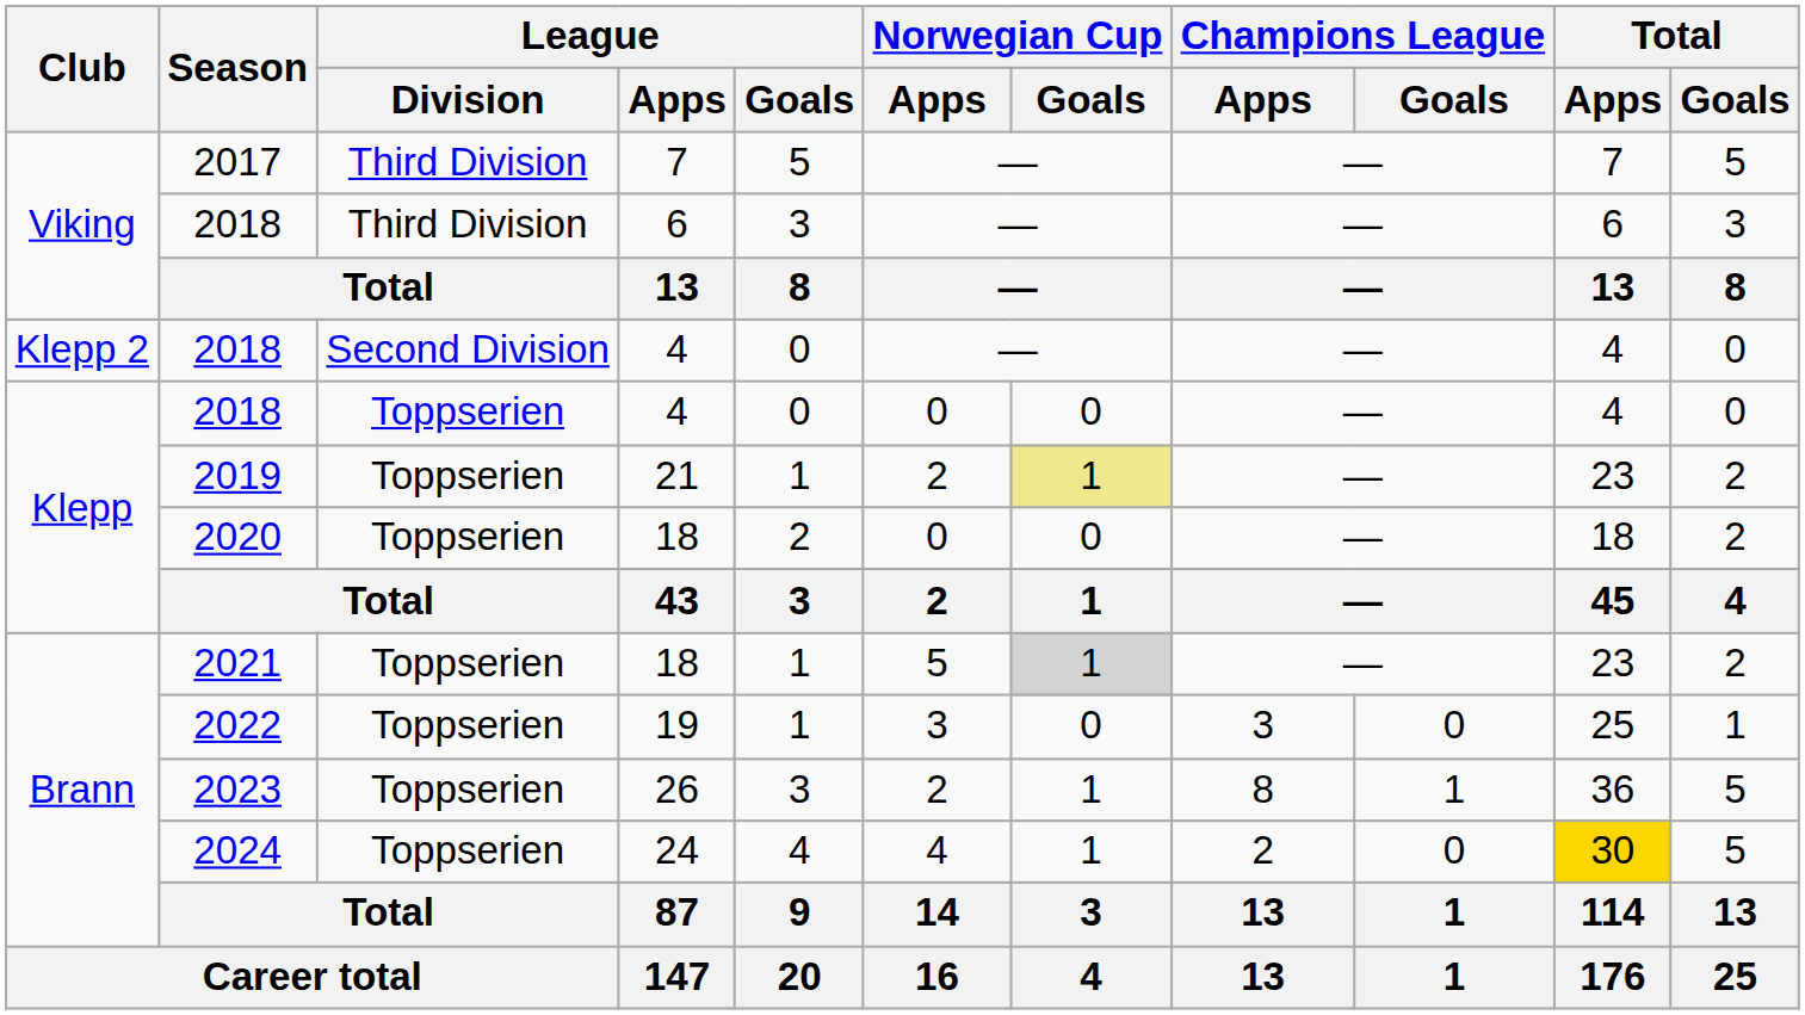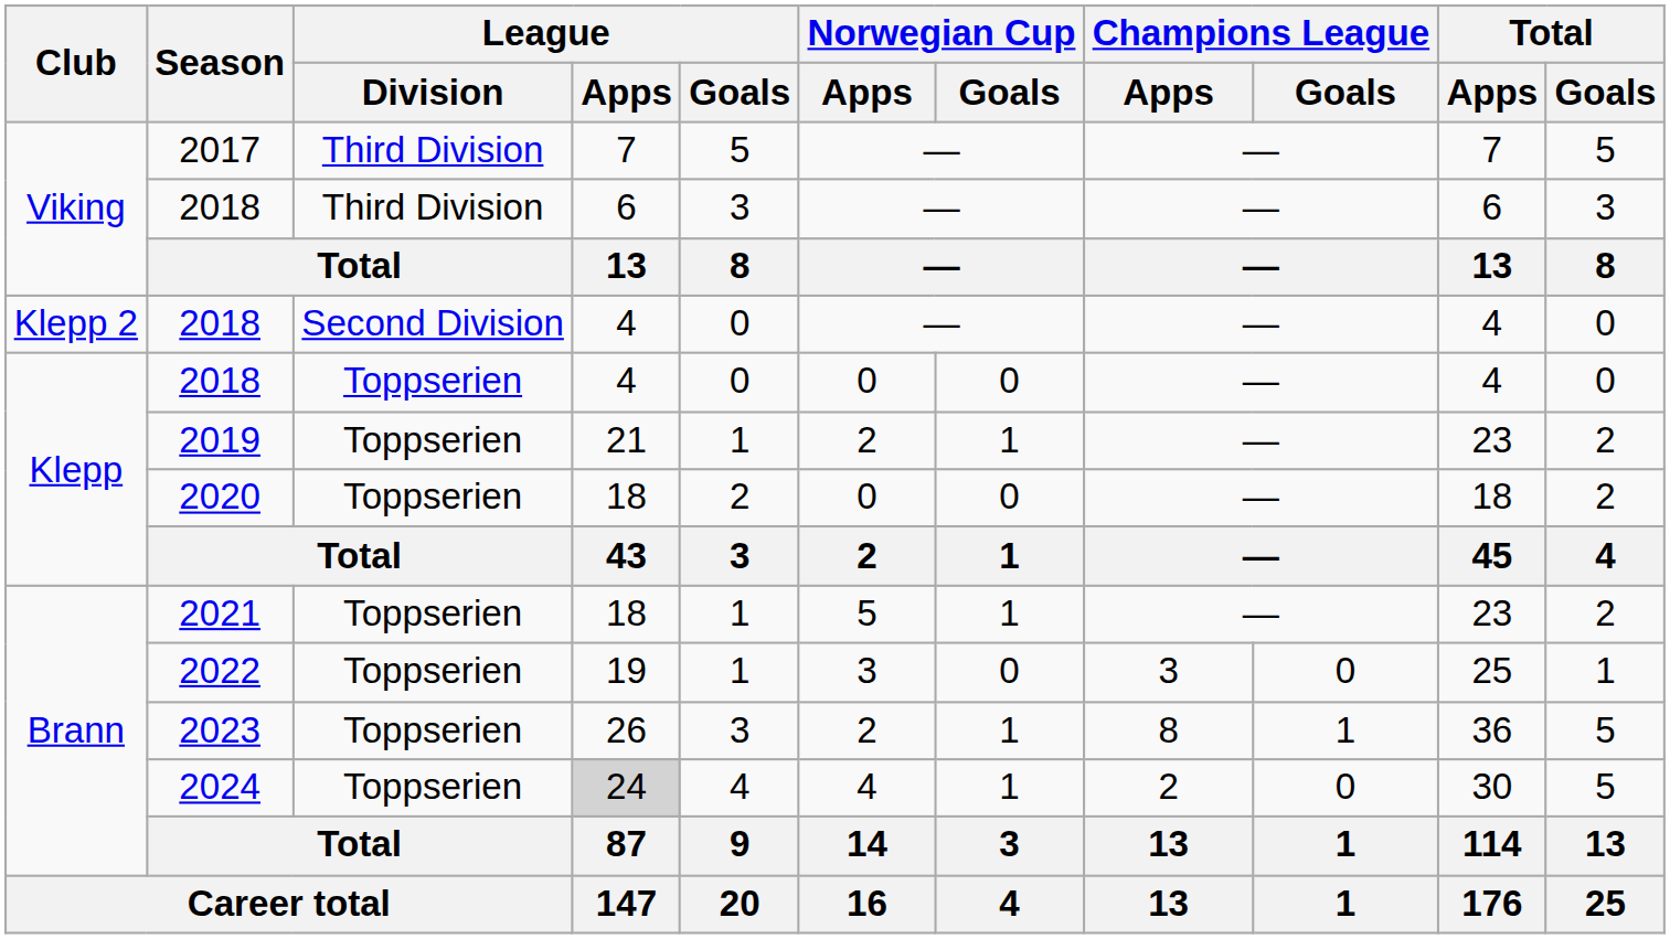2019 | Norwegian Cup / Goals: khaki background -> no background
2021 | Norwegian Cup / Goals: lightgrey background -> no background
2024 | League / Apps: no background -> lightgrey background
2024 | Total / Apps: gold background -> no background
